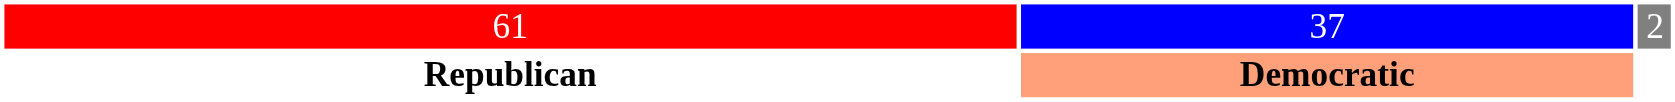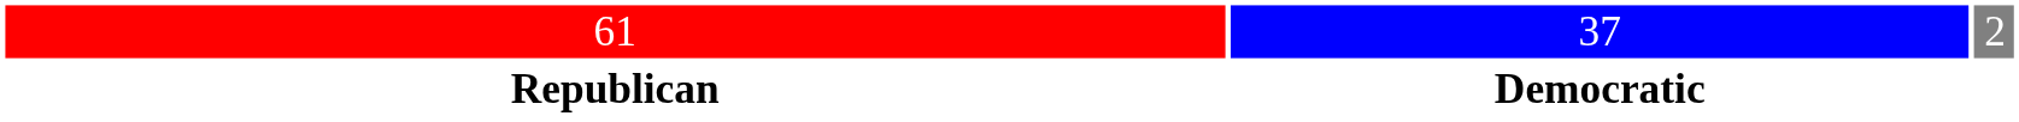Republican | column 2: lightsalmon background -> no background
